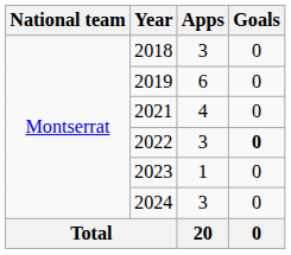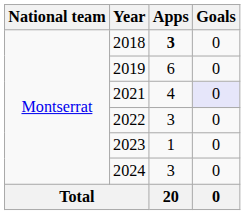2018 | Apps: normal -> bold
2021 | Goals: no background -> lavender background
2022 | Goals: bold -> normal
